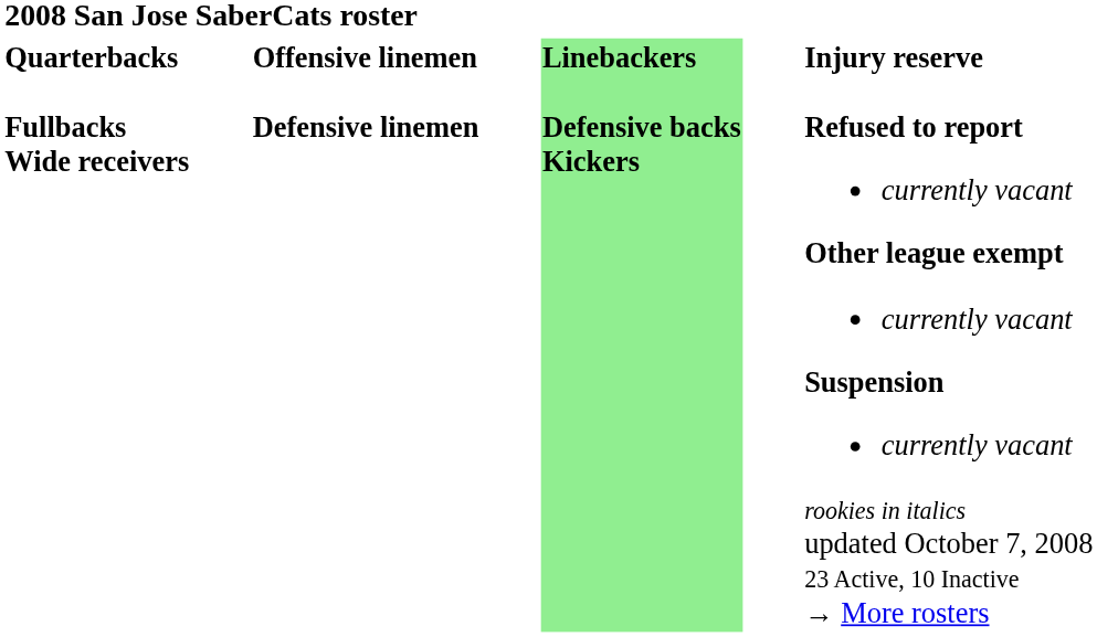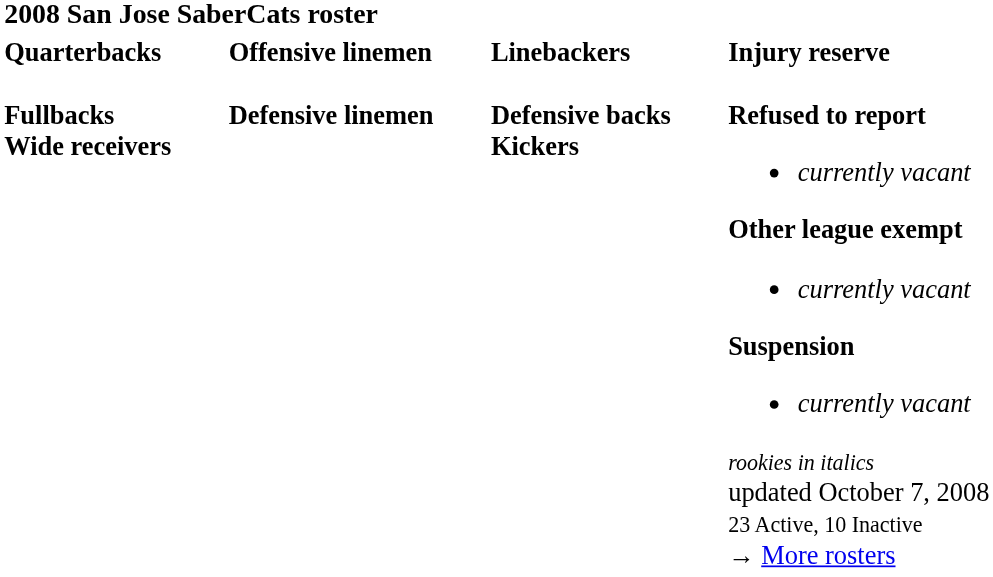Quarterbacks Fullbacks Wide receivers | column 3: lightgreen background -> no background
